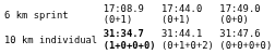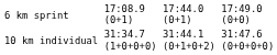10 km individual | column 2: bold -> normal
